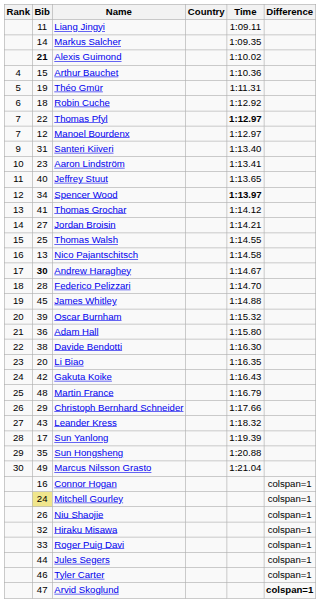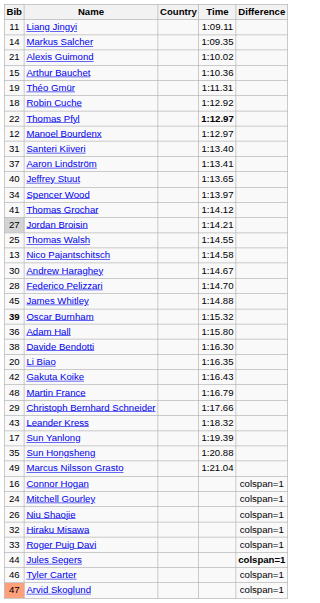- column: Rank | 4 | 5 | 6 | 7 | 7 | 9 | 10 | 11 | 12 | 13 | 14 | 15 | 16 | 17 | 18 | 19 | 20 | 21 | 22 | 23 | 24 | 25 | 26 | 27 | 28 | 29 | 30
Alexis Guimond | Bib: bold -> normal
Aaron Lindström | Bib: 23 -> 37
Spencer Wood | Time: bold -> normal
Jordan Broisin | Bib: no background -> lightgrey background
Andrew Haraghey | Bib: bold -> normal
Oscar Burnham | Bib: normal -> bold
Mitchell Gourley | Bib: khaki background -> no background
Jules Segers | Difference: normal -> bold
Arvid Skoglund | Bib: no background -> lightsalmon background
Arvid Skoglund | Difference: bold -> normal
